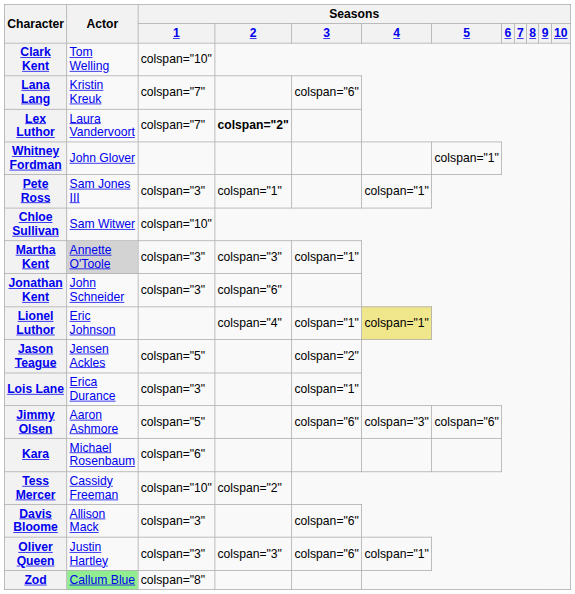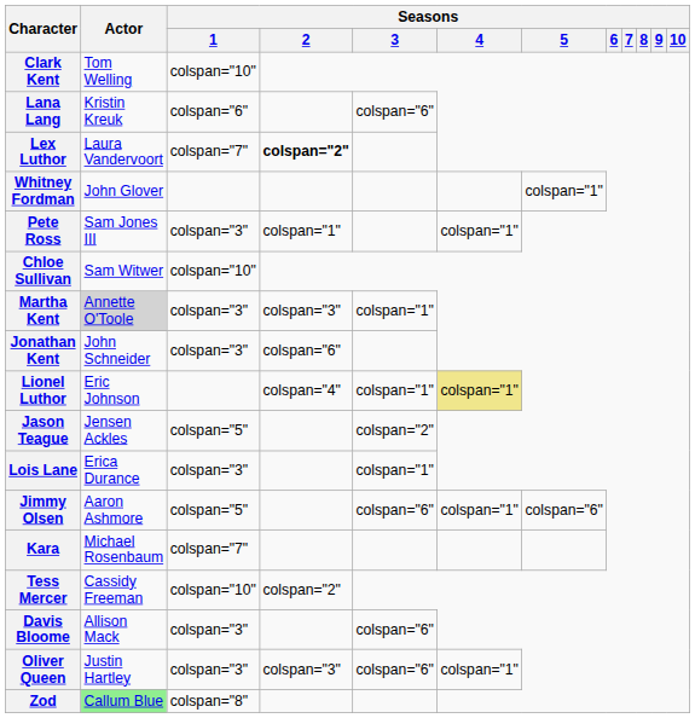Lana Lang | Seasons / 1: colspan="7" -> colspan="6"
Jimmy Olsen | Seasons / 4: colspan="3" -> colspan="1"
Kara | Seasons / 1: colspan="6" -> colspan="7"
